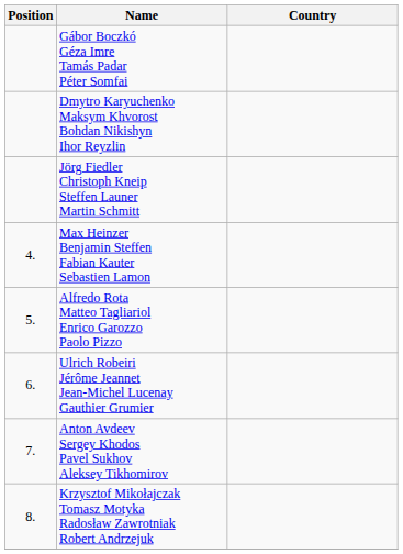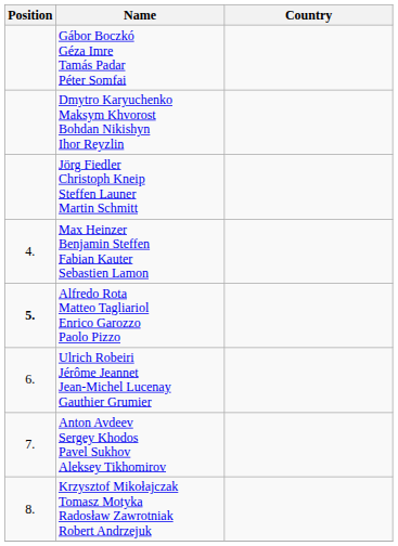Alfredo Rota Matteo Tagliariol Enrico Garozzo Paolo Pizzo | Position: normal -> bold
